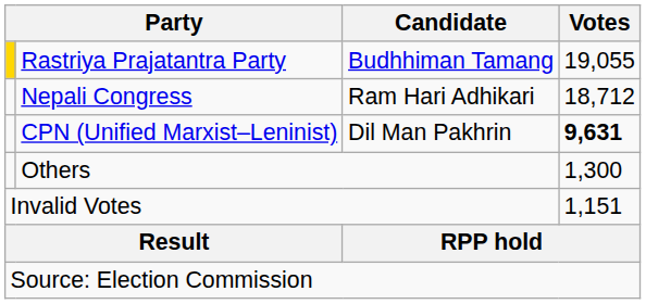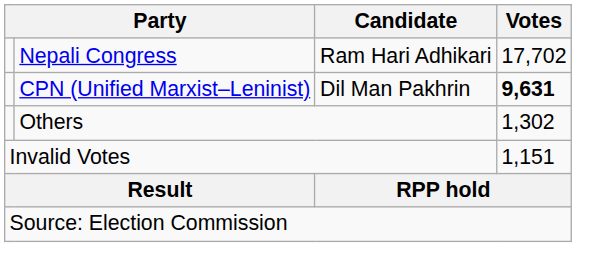- row: Rastriya Prajatantra Party | Budhhiman Tamang | 19,055
Nepali Congress | Votes: 18,712 -> 17,702
Others | Votes: 1,300 -> 1,302
